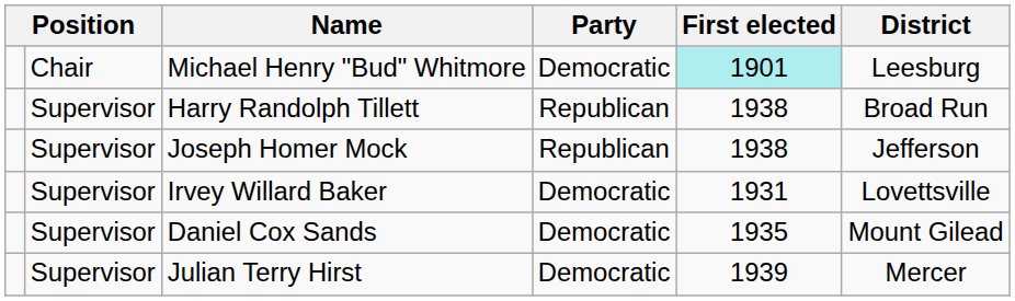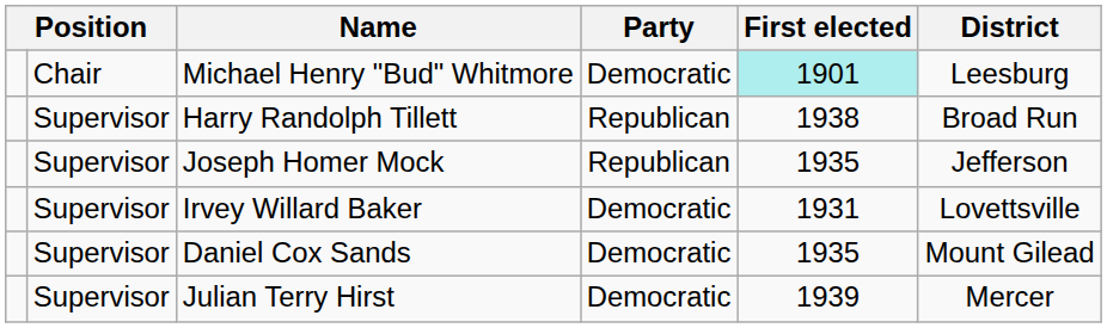Joseph Homer Mock | First elected: 1938 -> 1935
